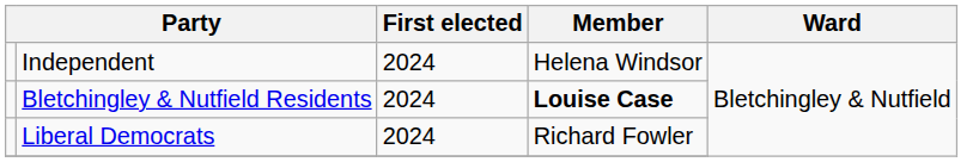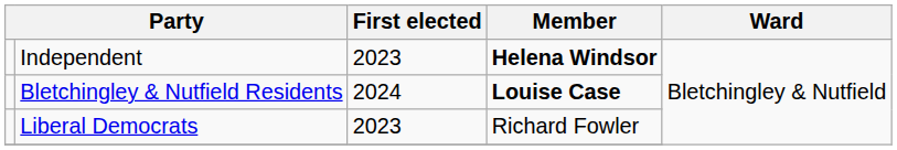Independent | First elected: 2024 -> 2023
Independent | Member: normal -> bold
Liberal Democrats | First elected: 2024 -> 2023
